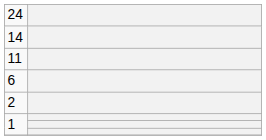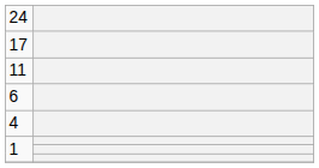row 2 | column 1: 14 -> 17
row 5 | column 1: 2 -> 4
